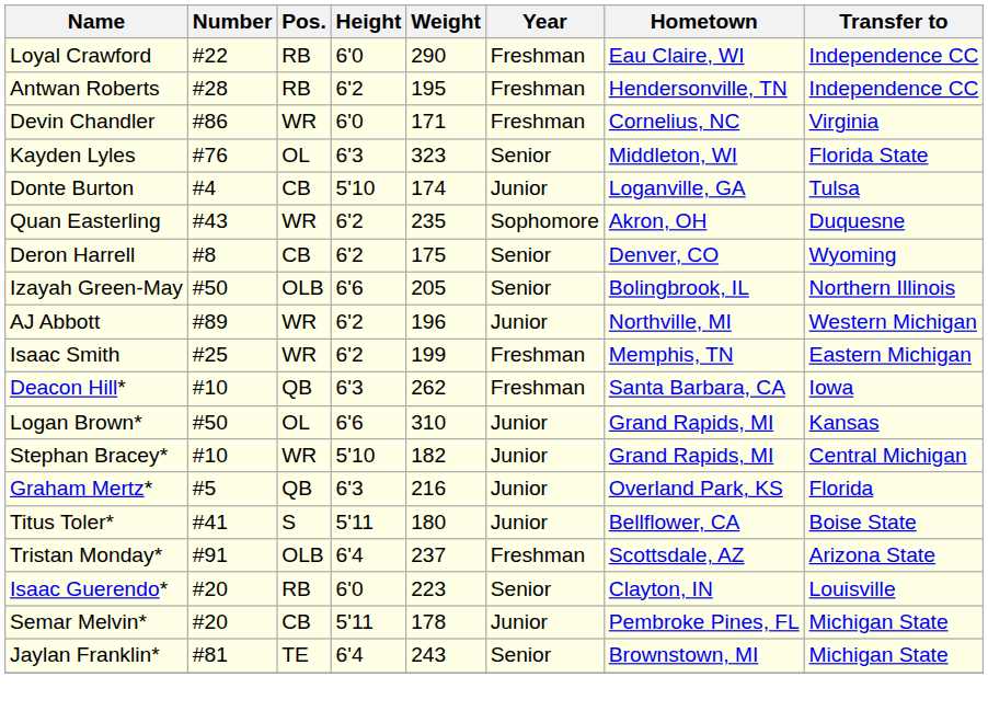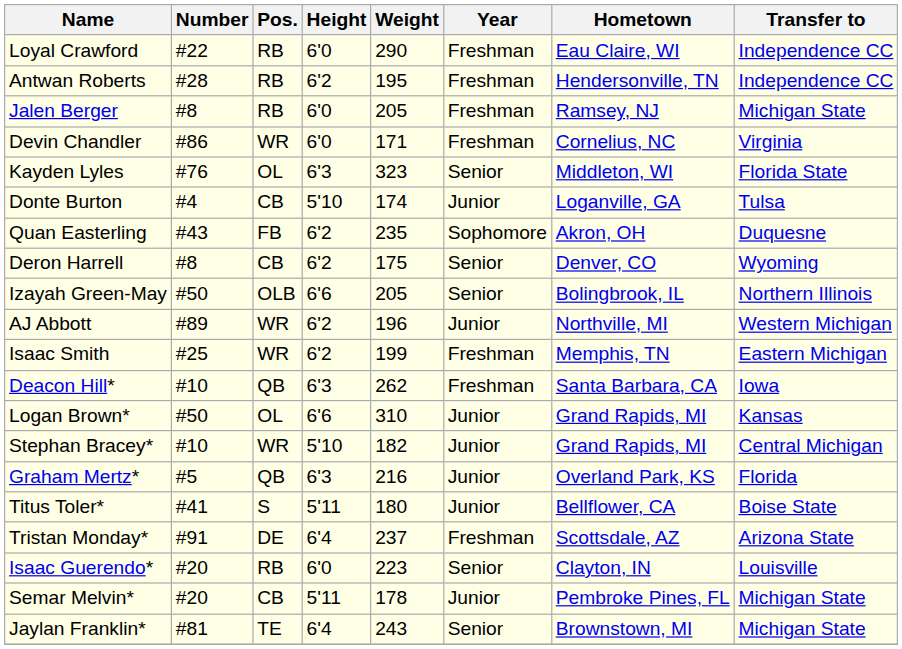+ row: Jalen Berger | #8 | RB | 6'0 | 205 | Freshman | Ramsey, NJ | Michigan State
Quan Easterling | Pos.: WR -> FB
Tristan Monday* | Pos.: OLB -> DE
